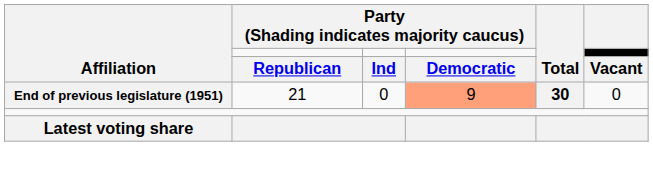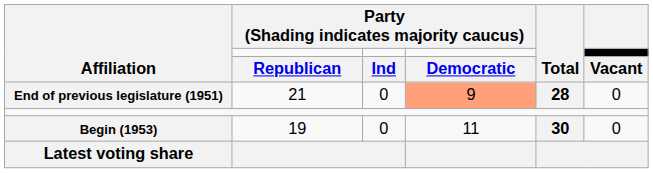End of previous legislature (1951) | Total: 30 -> 28
+ row: Begin (1953) | 19 | 0 | 11 | 30 | 0
